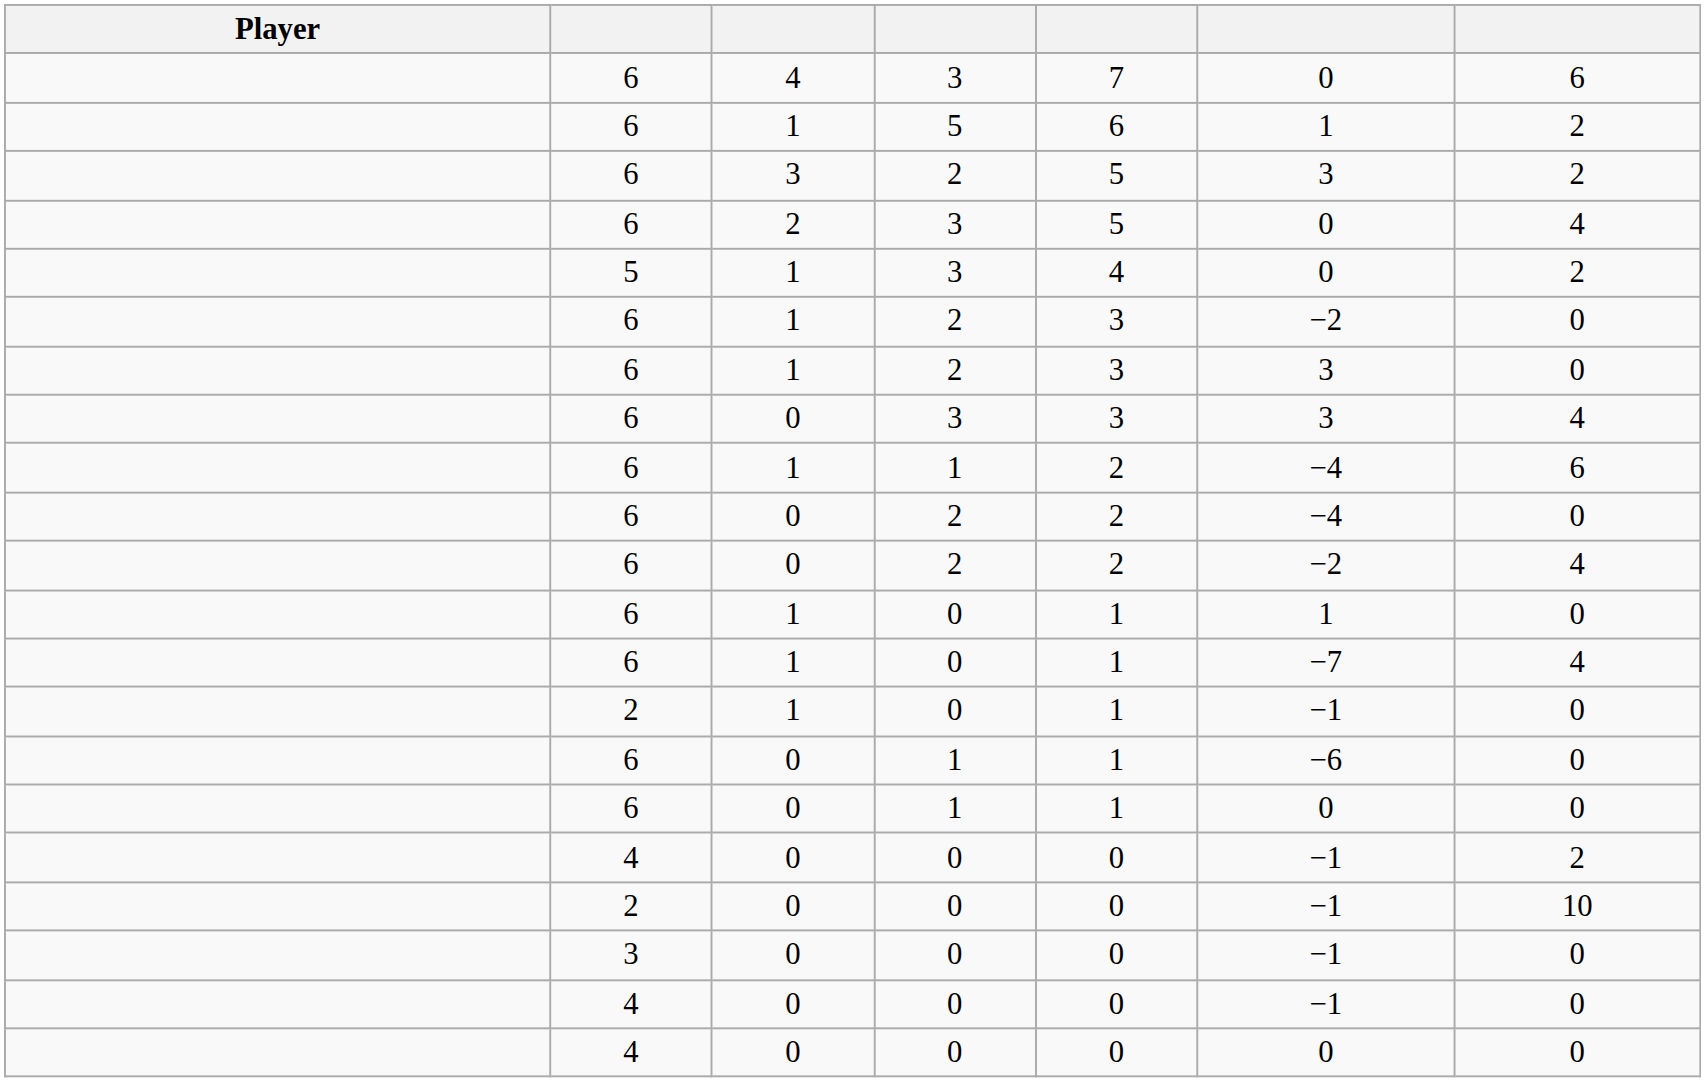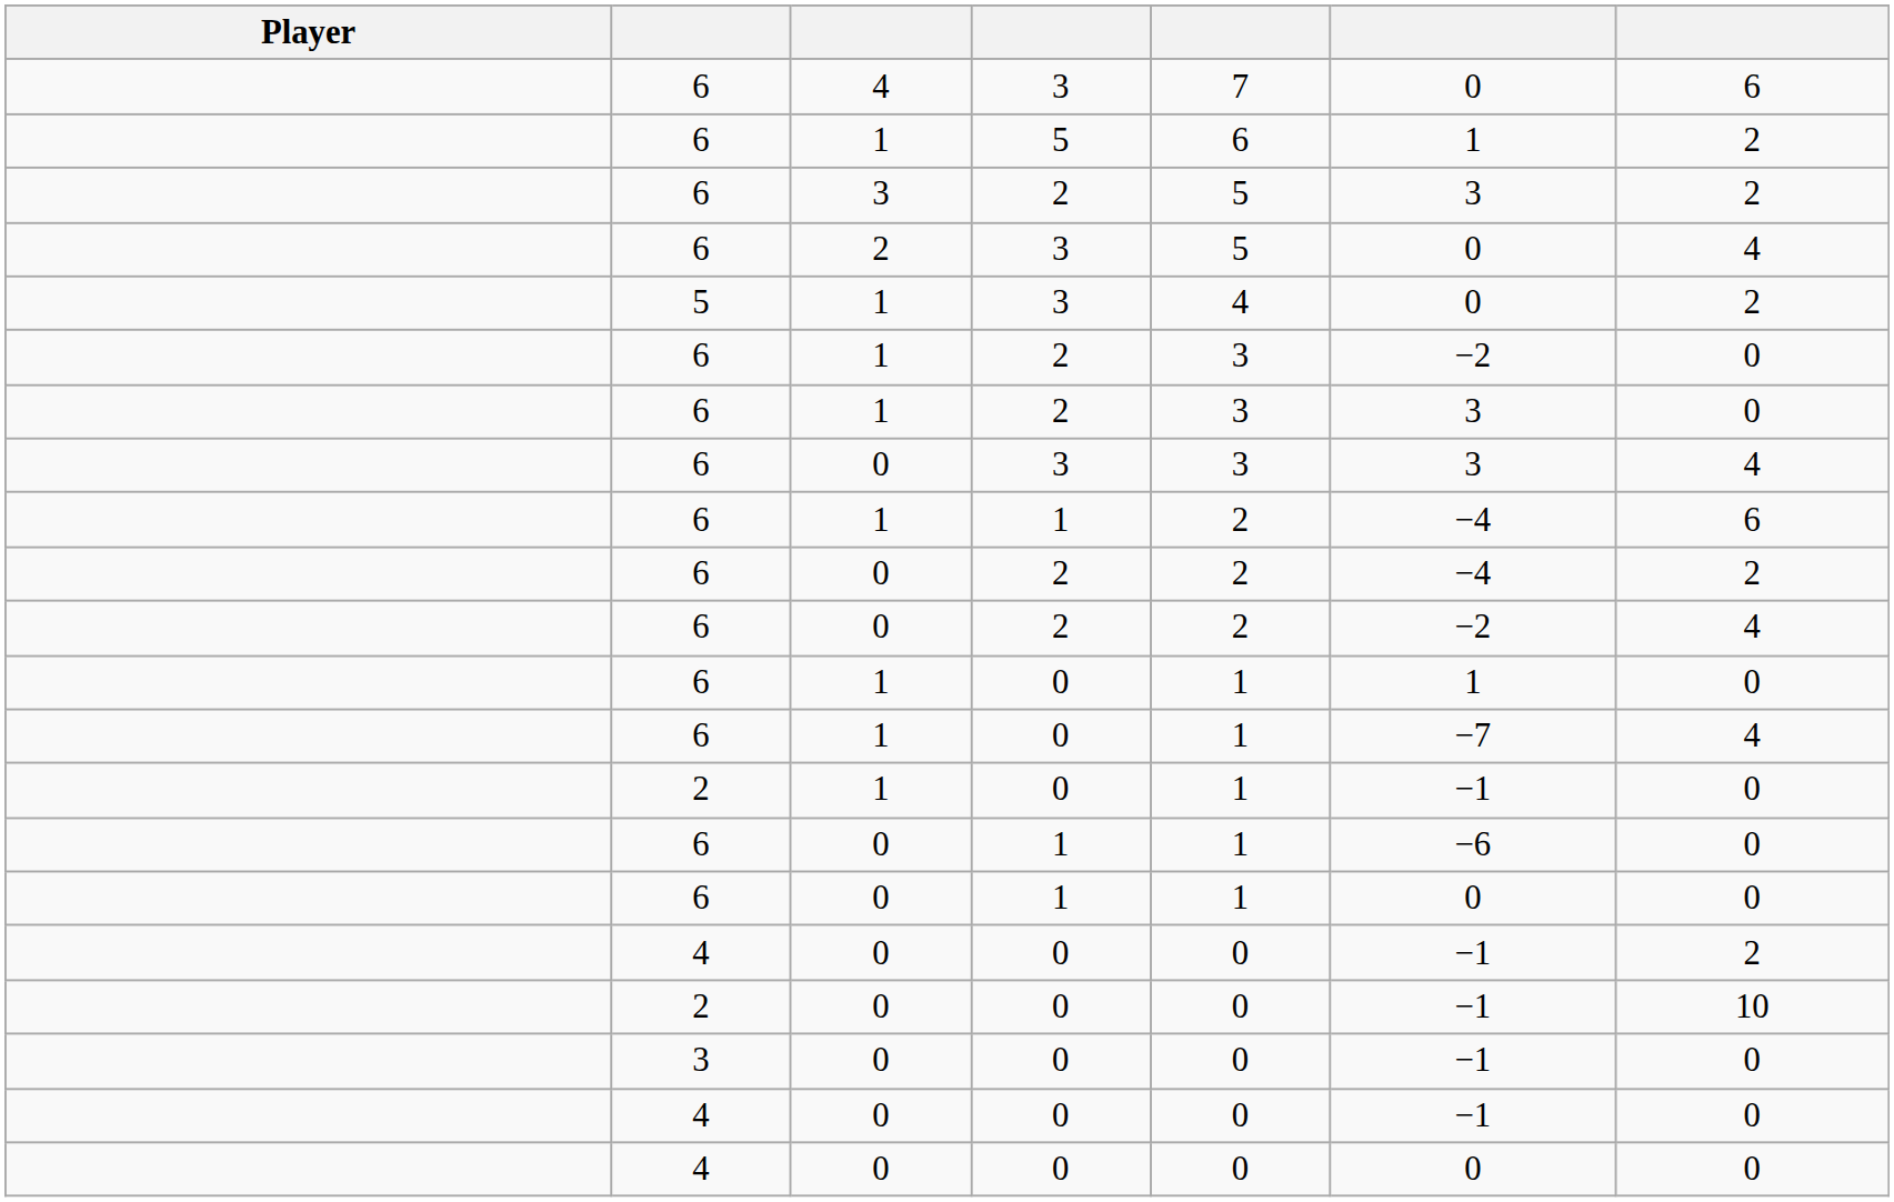row 11 | column 7: 0 -> 2
